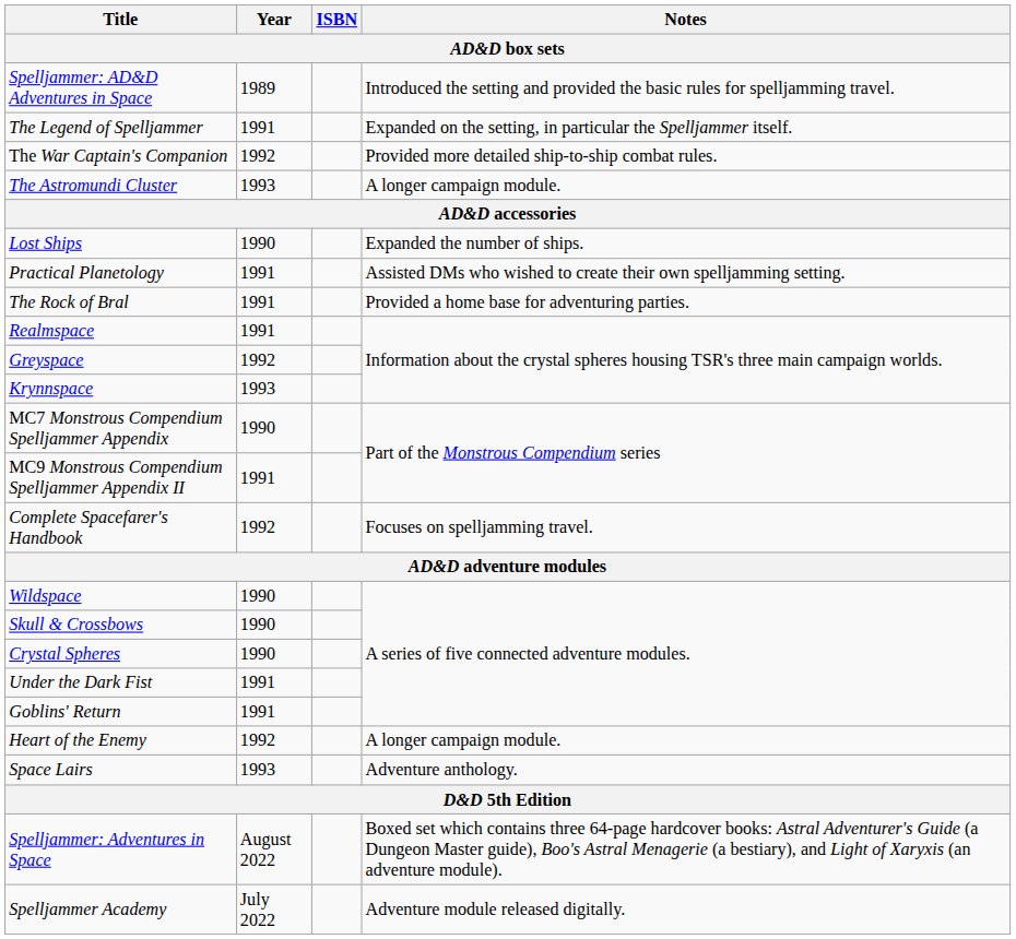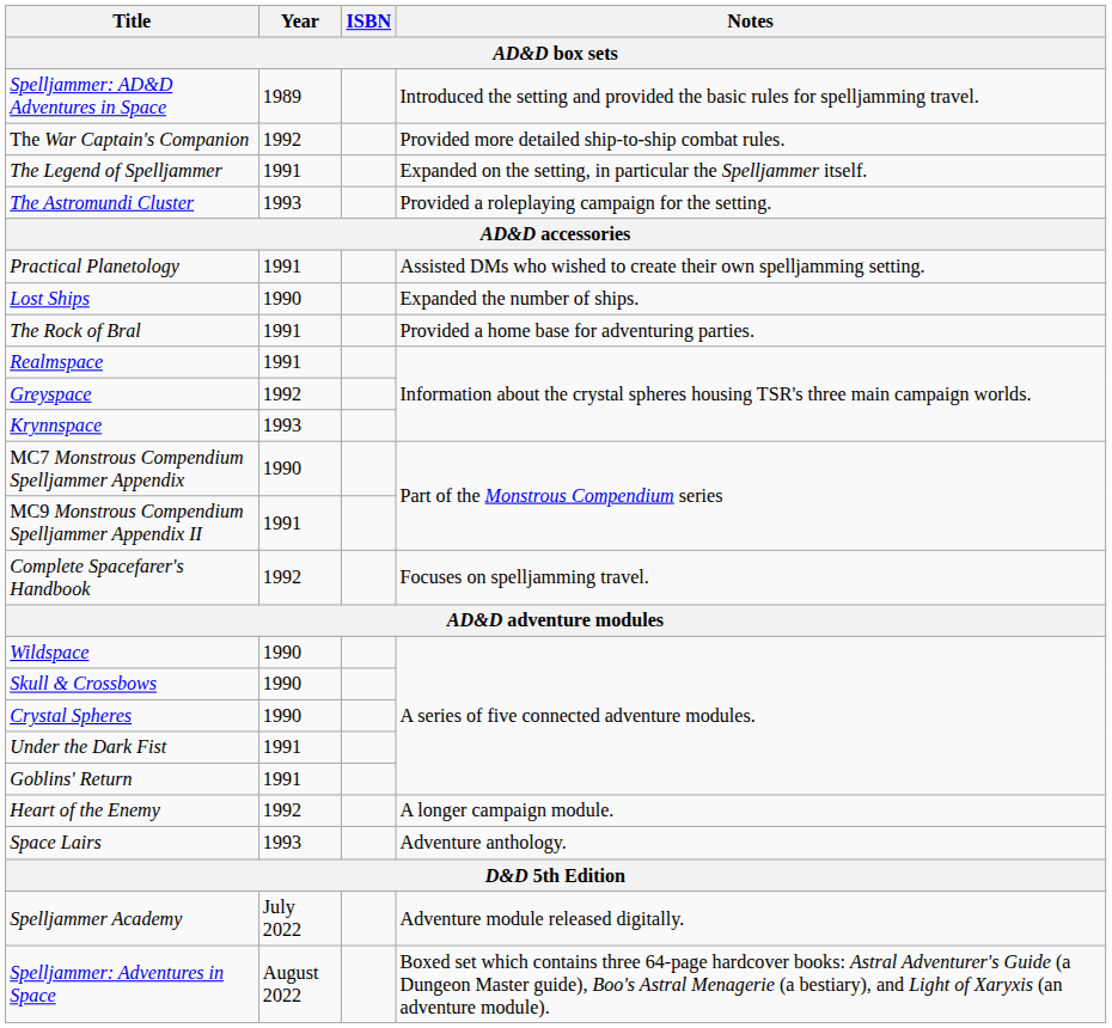rows swapped: The Legend of Spelljammer <-> The War Captain's Companion
The Astromundi Cluster | Notes: A longer campaign module. -> Provided a roleplaying campaign for the setting.
rows swapped: Lost Ships <-> Practical Planetology
rows swapped: Spelljammer Academy <-> Spelljammer: Adventures in Space
